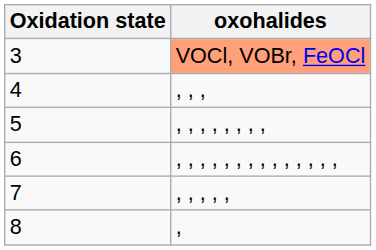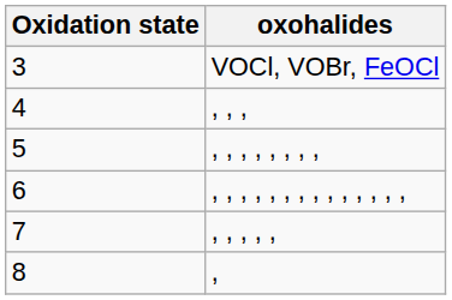3 | oxohalides: lightsalmon background -> no background
